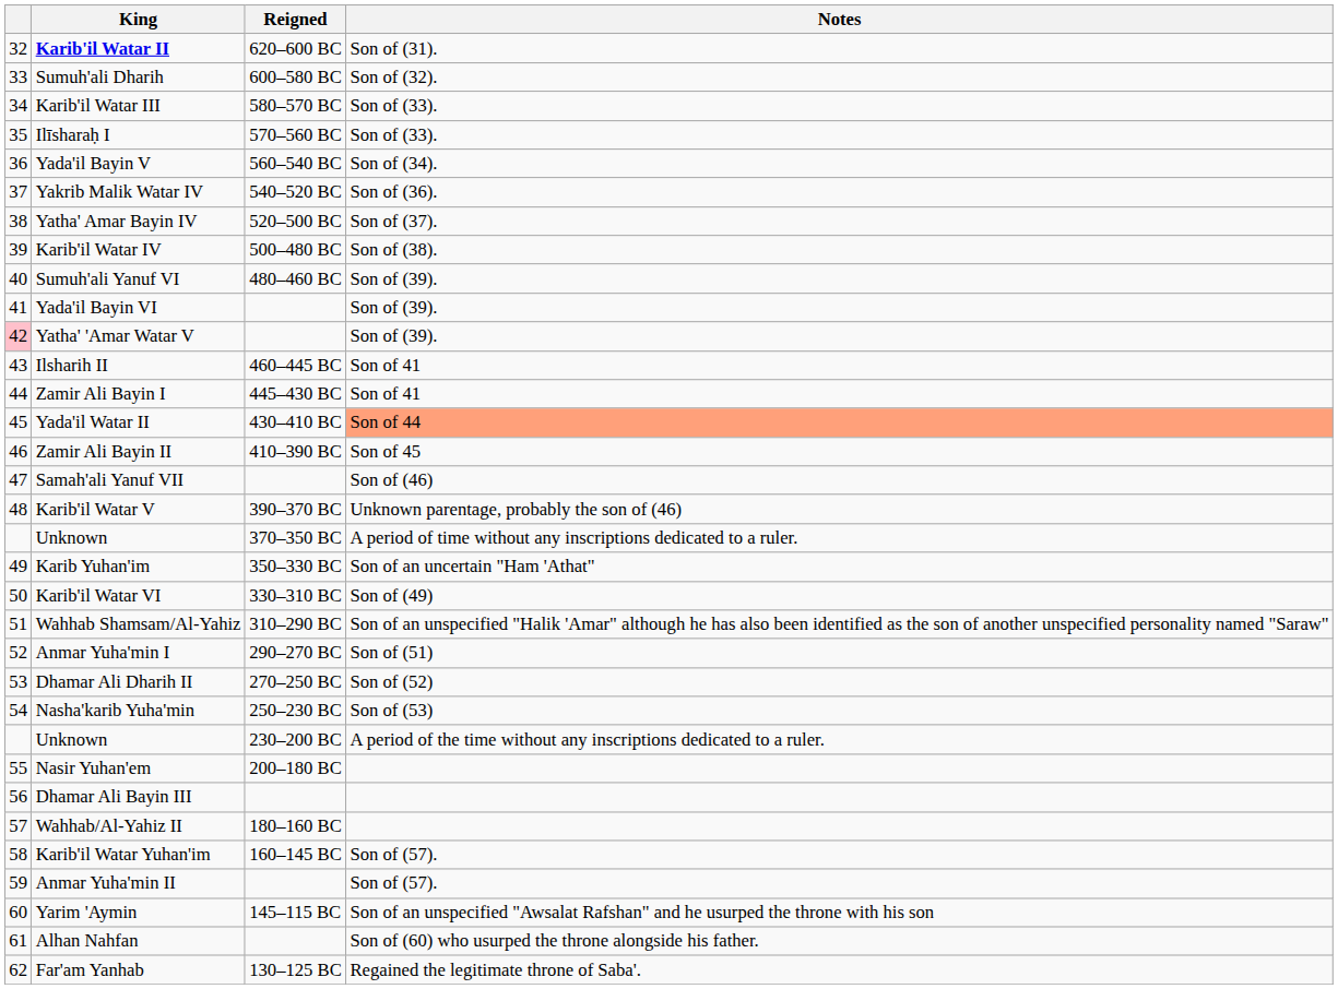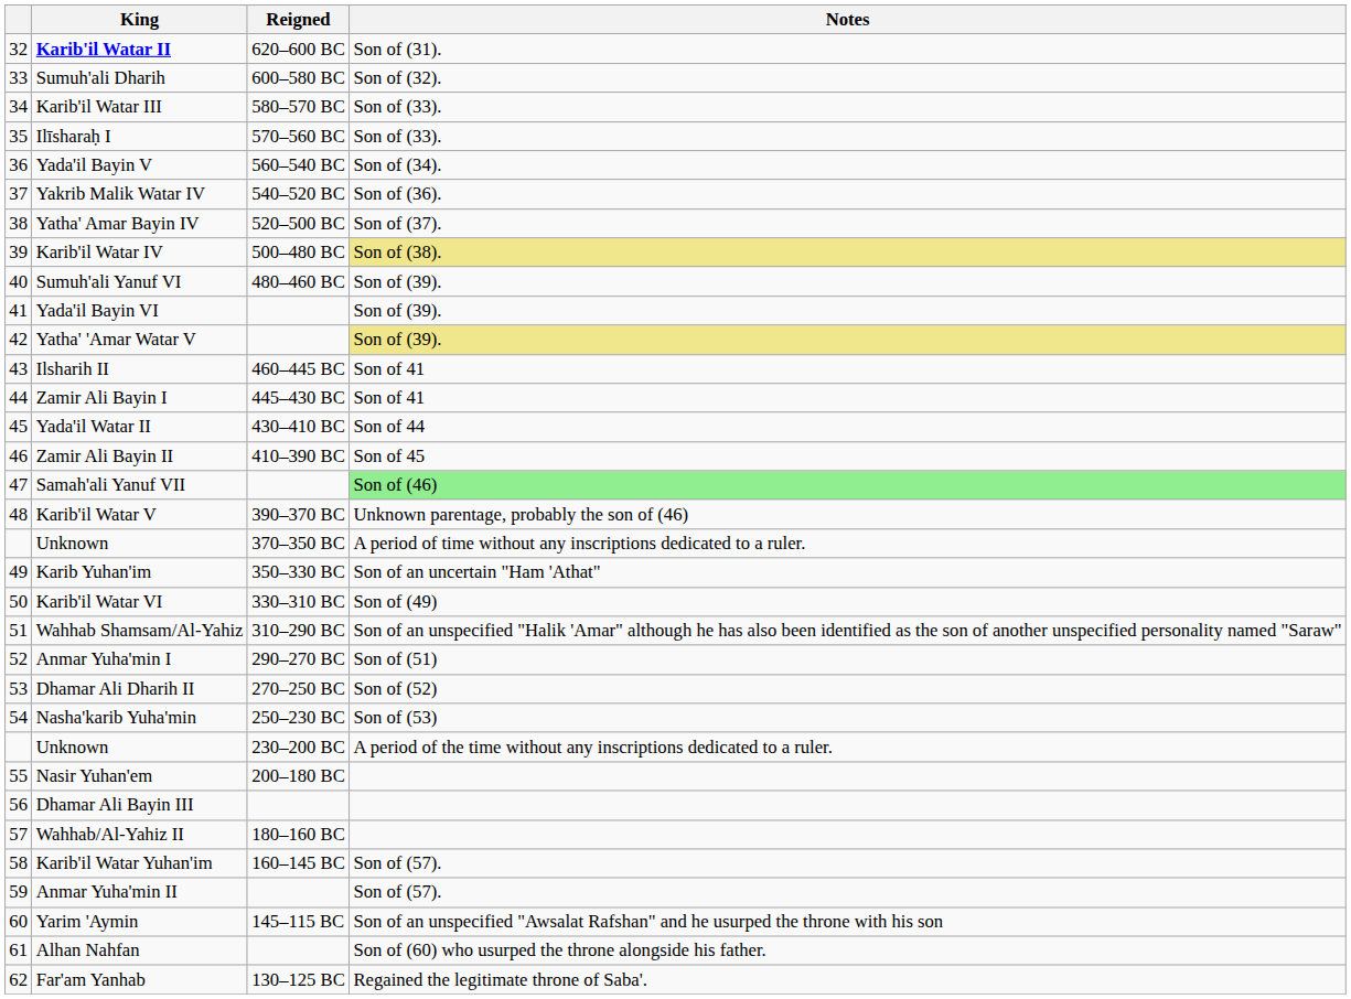Karib'il Watar IV | Notes: no background -> khaki background
Yatha' 'Amar Watar V | column 1: pink background -> no background
Yatha' 'Amar Watar V | Notes: no background -> khaki background
Yada'il Watar II | Notes: lightsalmon background -> no background
Samah'ali Yanuf VII | Notes: no background -> lightgreen background
